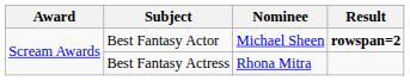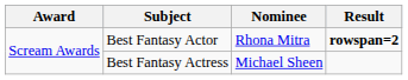Best Fantasy Actor | Nominee: Michael Sheen -> Rhona Mitra
Best Fantasy Actress | Nominee: Rhona Mitra -> Michael Sheen
